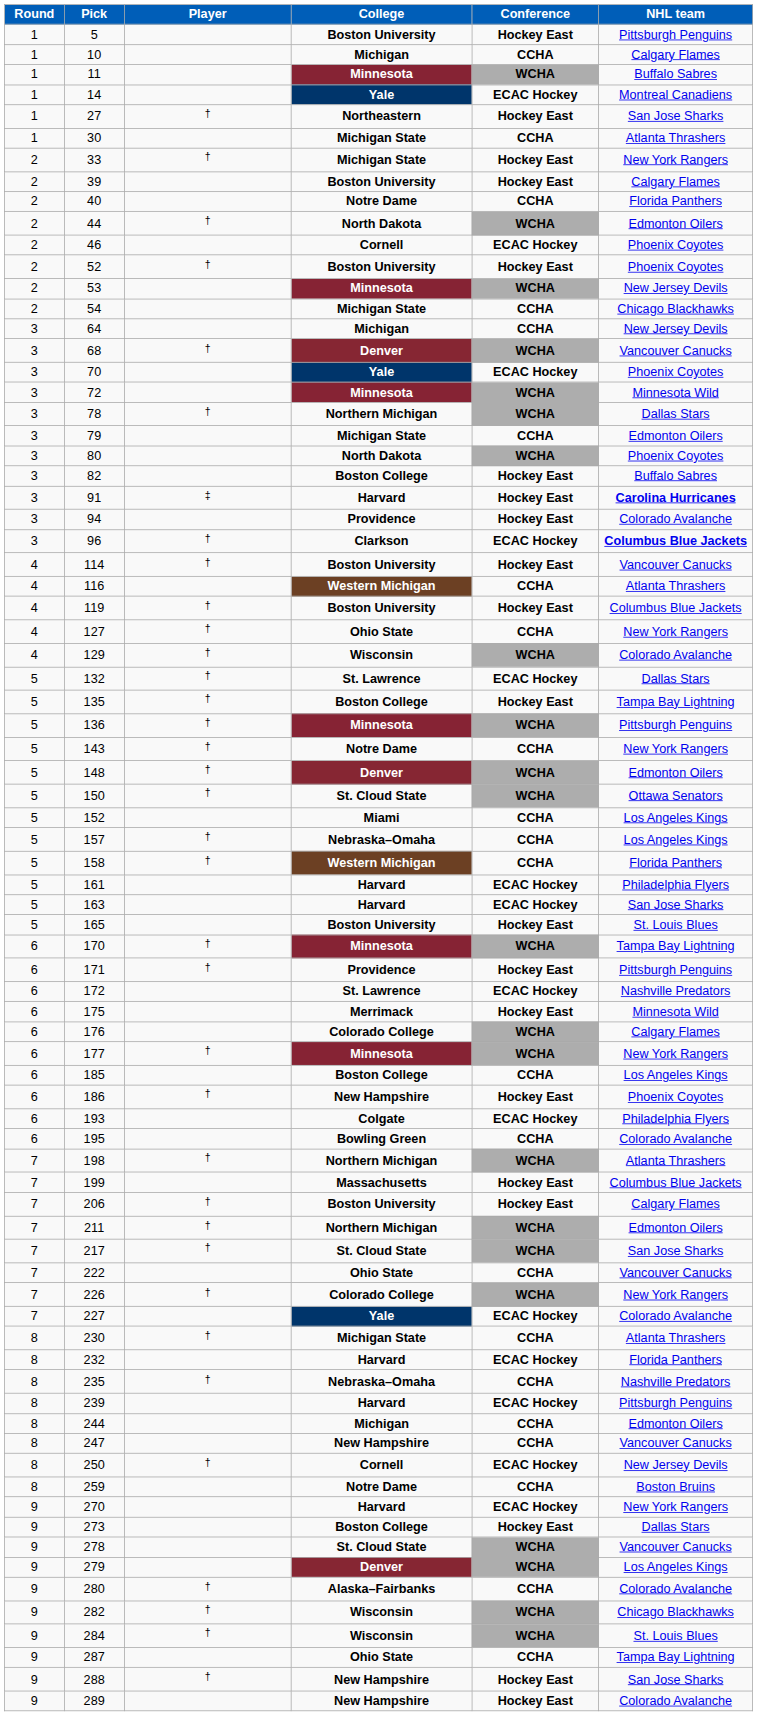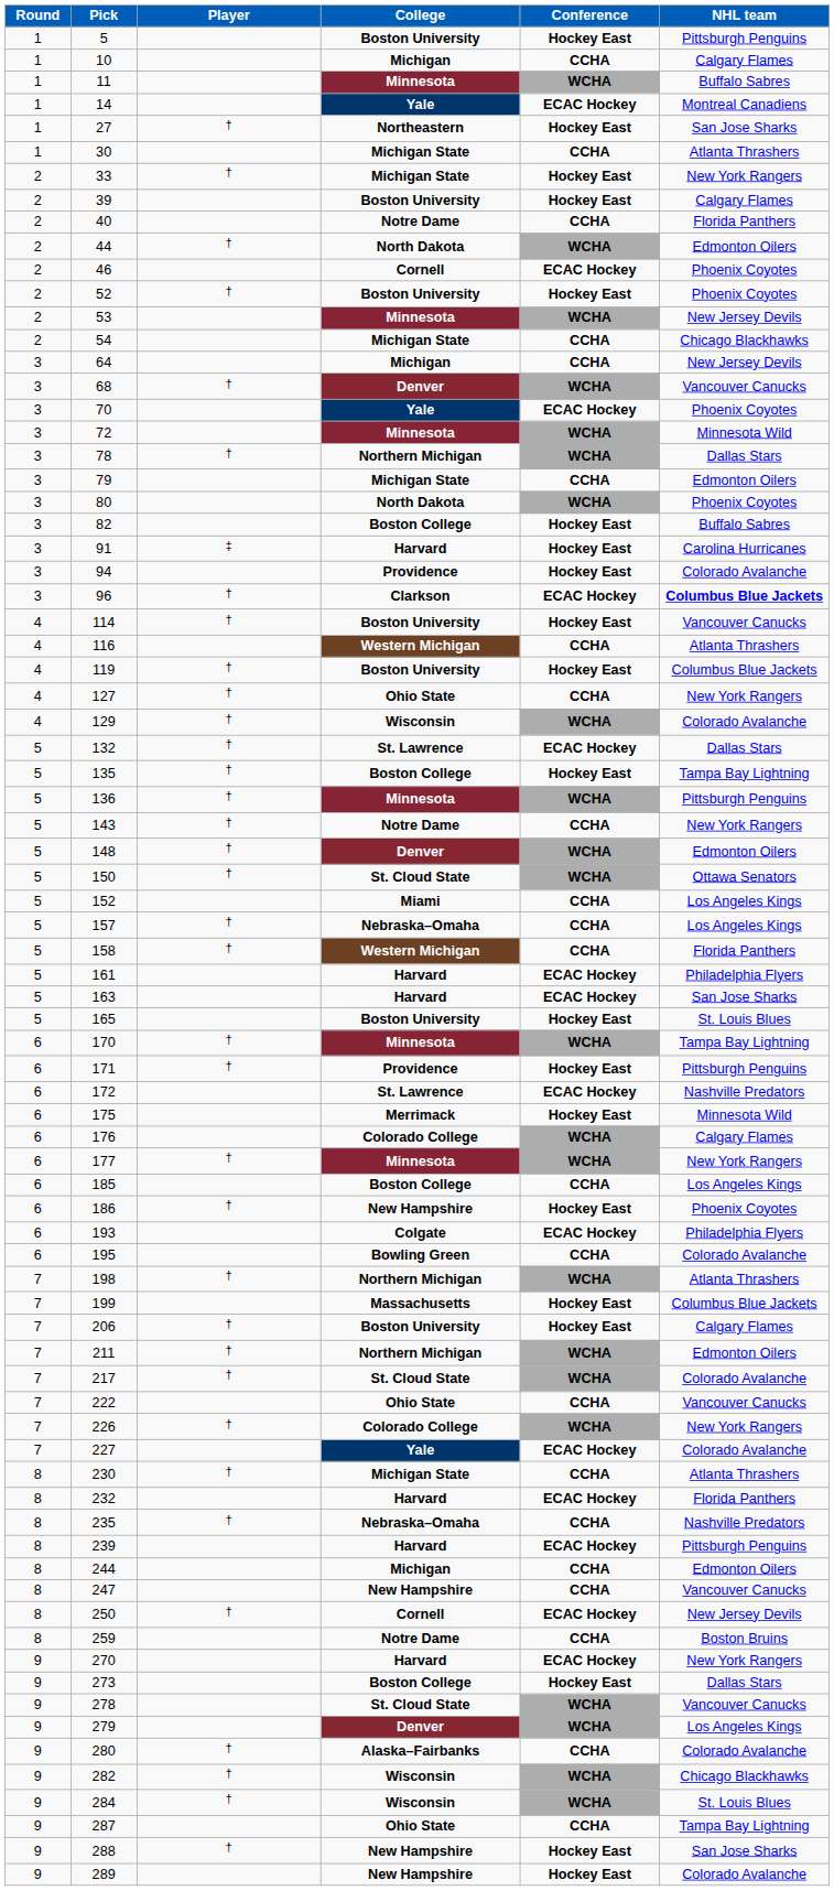91 | NHL team: bold -> normal
217 | NHL team: San Jose Sharks -> Colorado Avalanche
